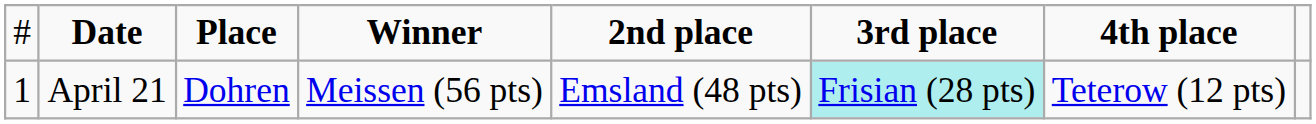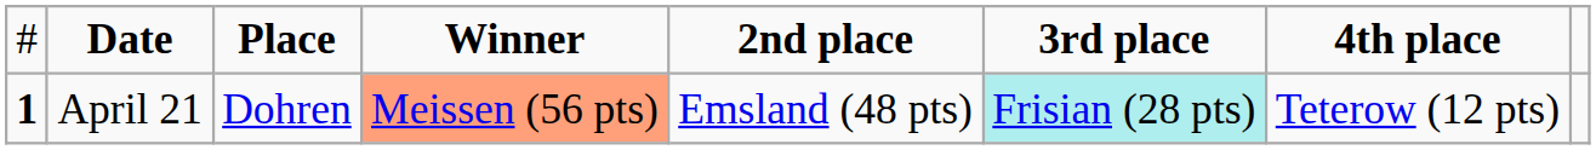April 21 | column 1: normal -> bold
April 21 | column 4: no background -> lightsalmon background
